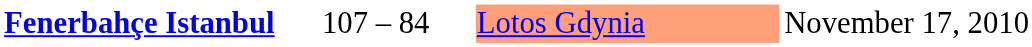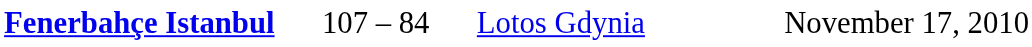Fenerbahçe Istanbul | column 3: lightsalmon background -> no background
